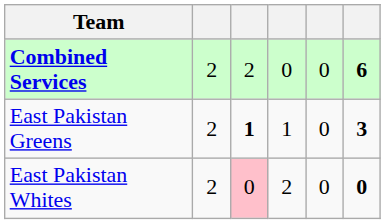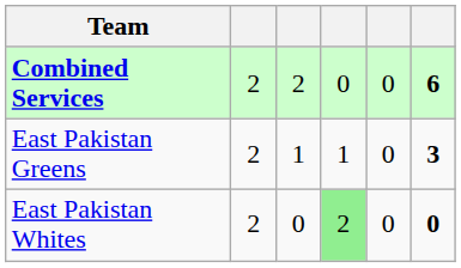East Pakistan Greens | column 3: bold -> normal
East Pakistan Whites | column 3: pink background -> no background
East Pakistan Whites | column 4: no background -> lightgreen background
